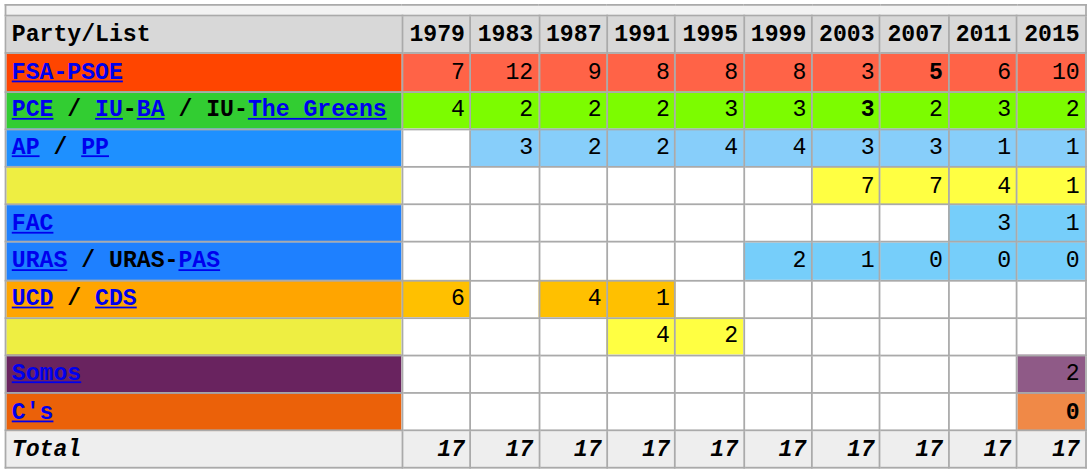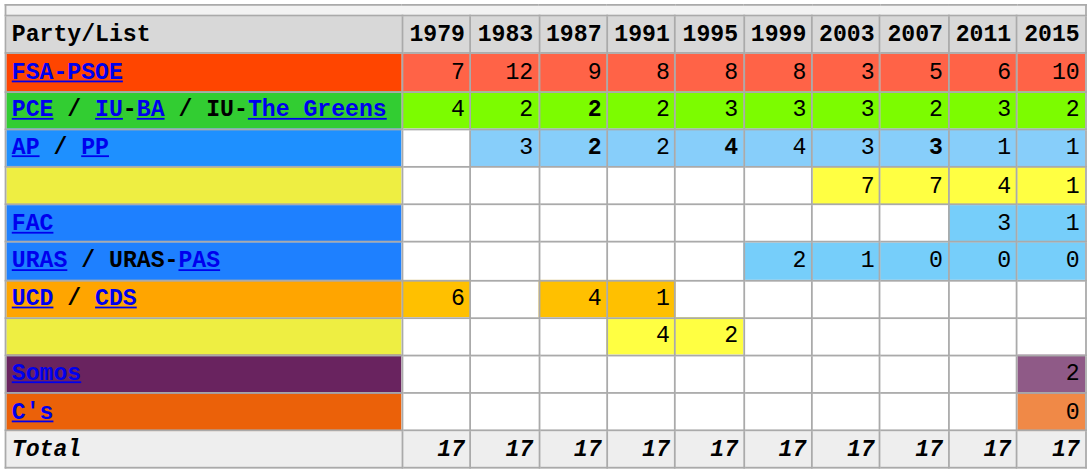FSA-PSOE | 2007: bold -> normal
PCE / IU-BA / IU-The Greens | 1987: normal -> bold
PCE / IU-BA / IU-The Greens | 2003: bold -> normal
AP / PP | 1987: normal -> bold
AP / PP | 1995: normal -> bold
AP / PP | 2007: normal -> bold
C's | 2015: bold -> normal
